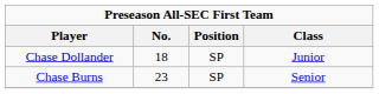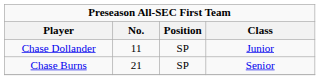Chase Dollander | No.: 18 -> 11
Chase Burns | No.: 23 -> 21
